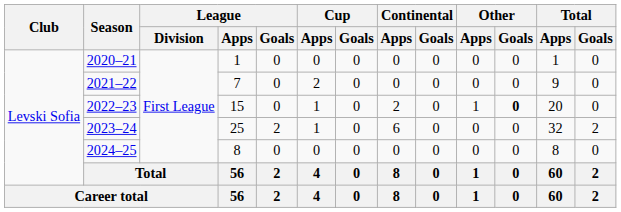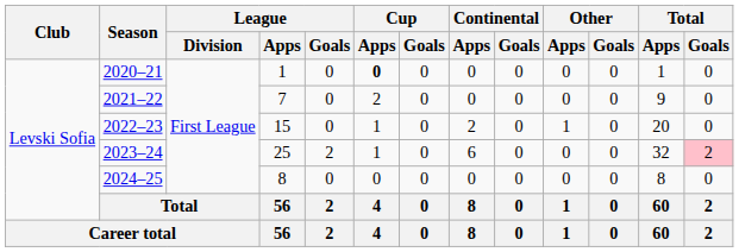2020–21 | Cup / Apps: normal -> bold
2022–23 | Other / Goals: bold -> normal
2023–24 | Total / Goals: no background -> pink background
